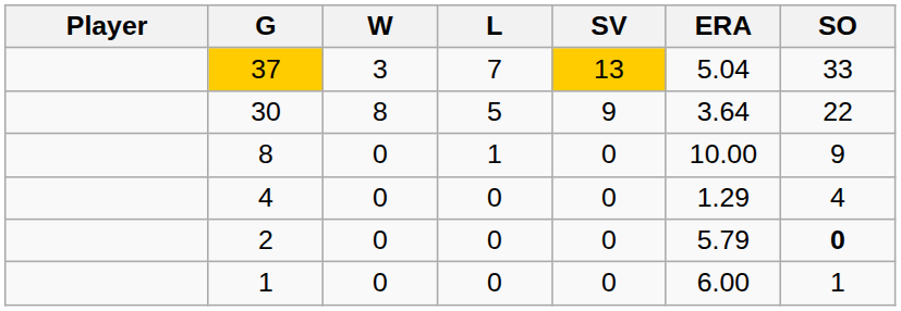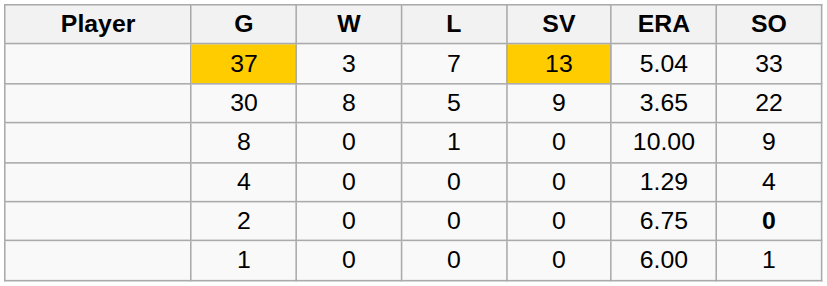30 | ERA: 3.64 -> 3.65
2 | ERA: 5.79 -> 6.75
